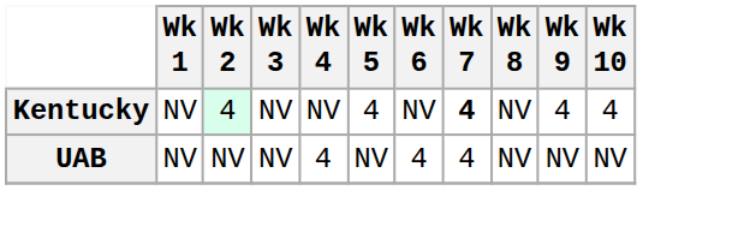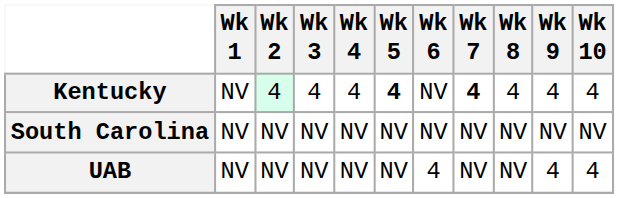Kentucky | Wk 3: NV -> 4
Kentucky | Wk 4: NV -> 4
Kentucky | Wk 5: normal -> bold
Kentucky | Wk 8: NV -> 4
+ row: South Carolina | NV | NV | NV | NV | NV | NV | NV | NV | NV | NV
UAB | Wk 4: 4 -> NV
UAB | Wk 7: 4 -> NV
UAB | Wk 9: NV -> 4
UAB | Wk 10: NV -> 4
